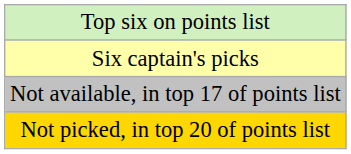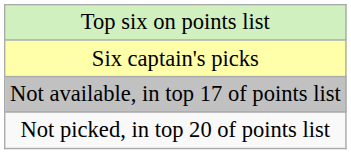row 4 | column 1: gold background -> no background
